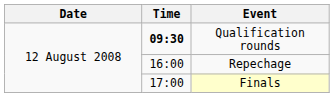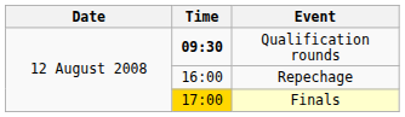Finals | Time: no background -> gold background
